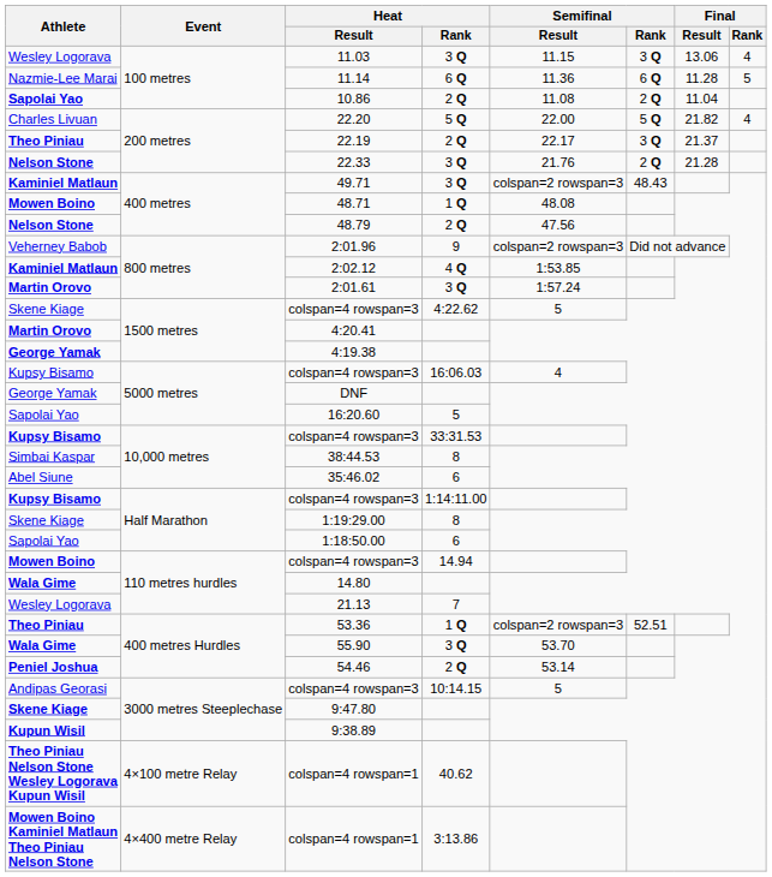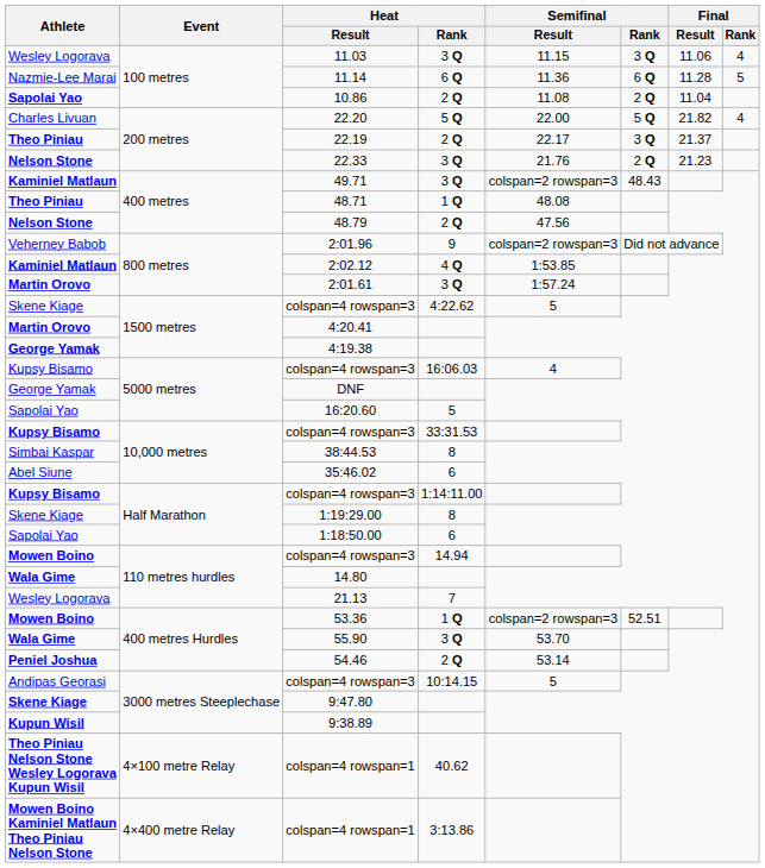11.03 | Final / Result: 13.06 -> 11.06
22.33 | Final / Result: 21.28 -> 21.23
48.71 | Athlete: Mowen Boino -> Theo Piniau
53.36 | Athlete: Theo Piniau -> Mowen Boino
